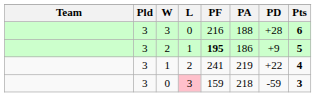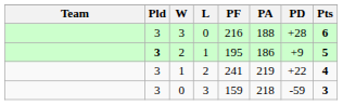row 3 | Pld: normal -> bold
row 3 | PF: bold -> normal
row 5 | L: pink background -> no background
